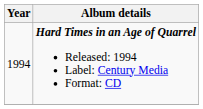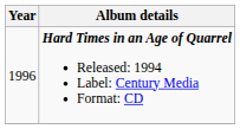row 2 | Year: 1994 -> 1996
